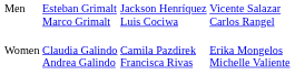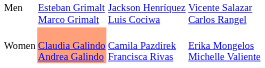Women | column 2: no background -> lightsalmon background
